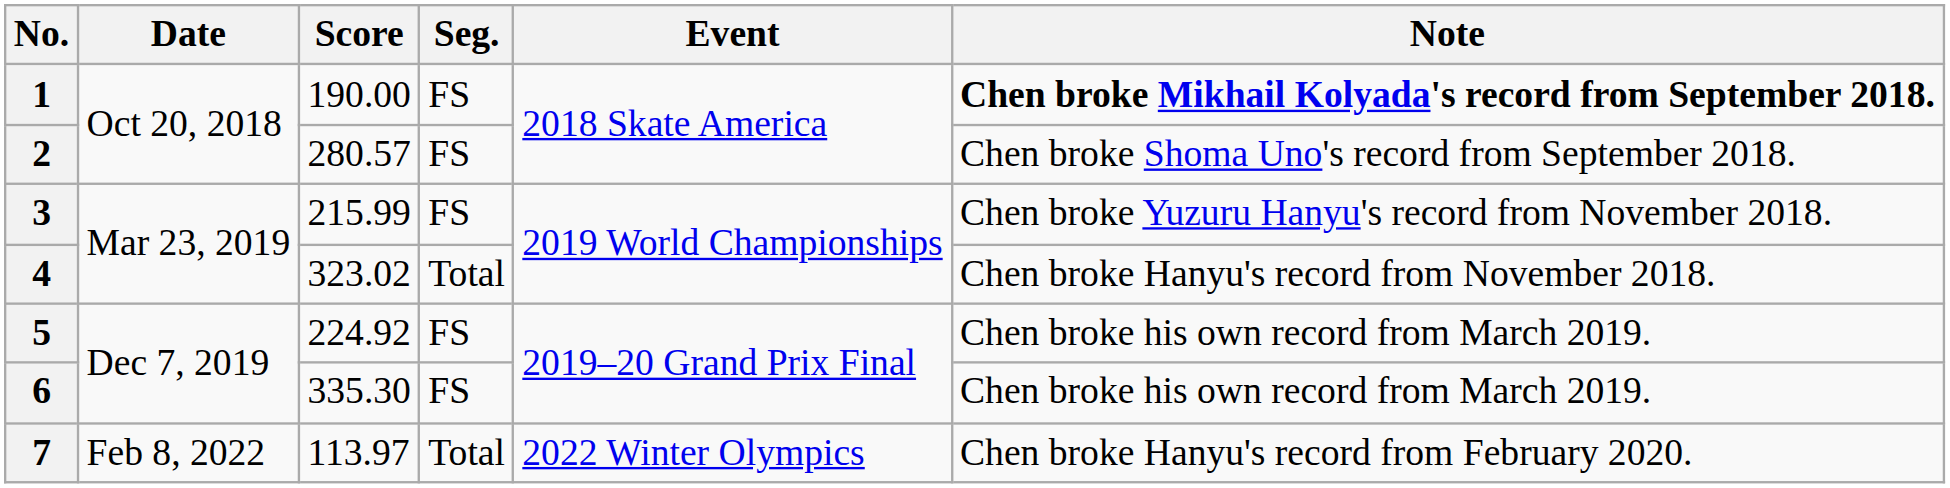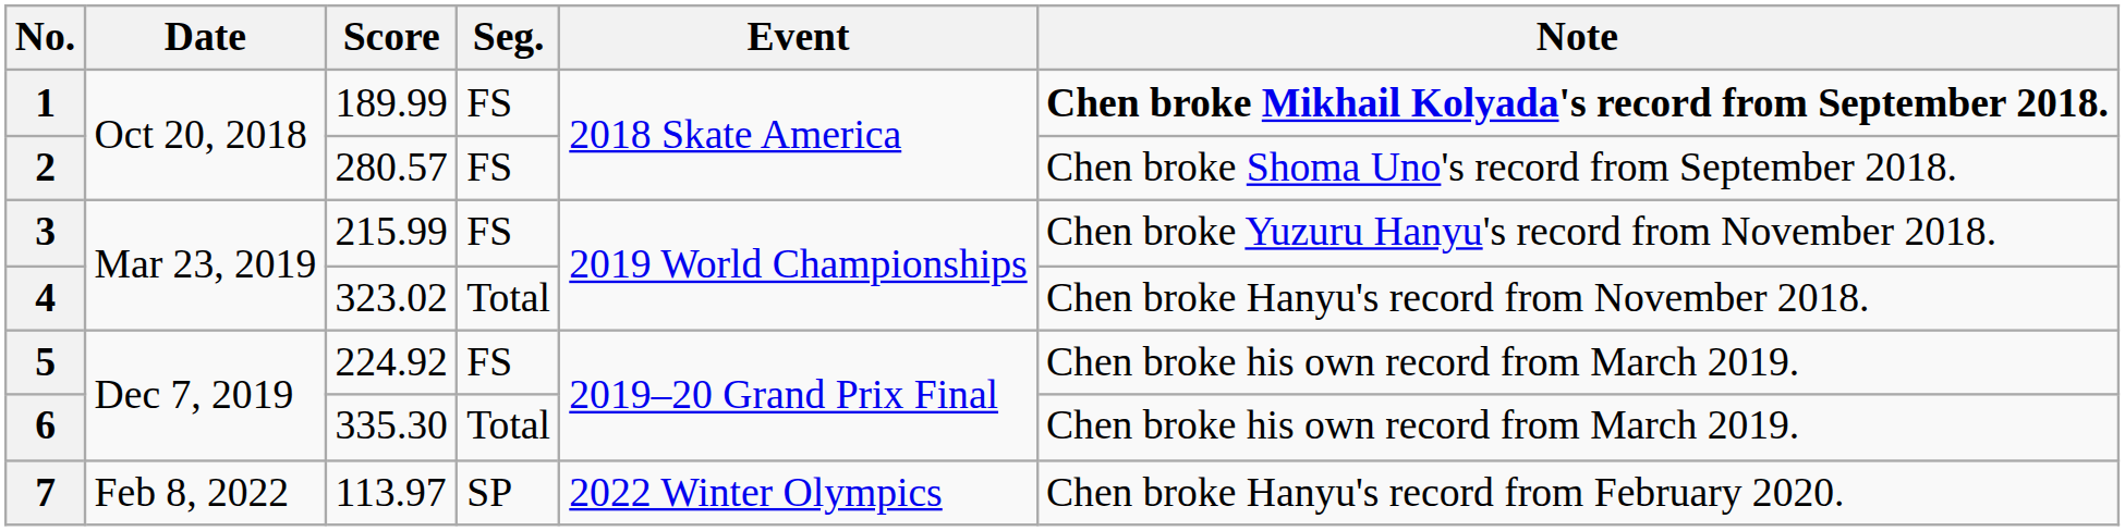1 | Score: 190.00 -> 189.99
6 | Seg.: FS -> Total
7 | Seg.: Total -> SP
